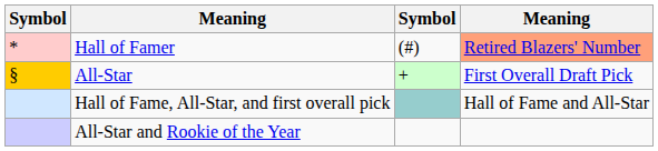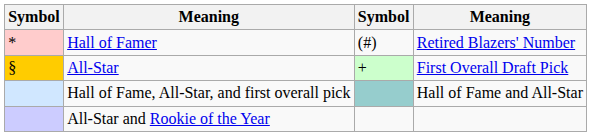Hall of Famer | column 4: lightsalmon background -> no background
